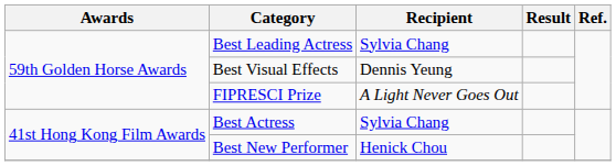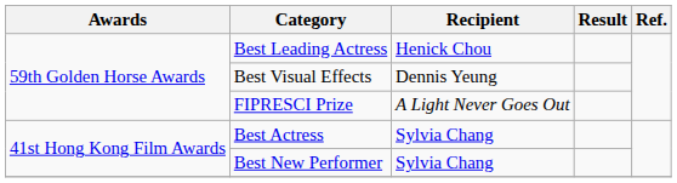Best Leading Actress | Recipient: Sylvia Chang -> Henick Chou
Best New Performer | Recipient: Henick Chou -> Sylvia Chang
